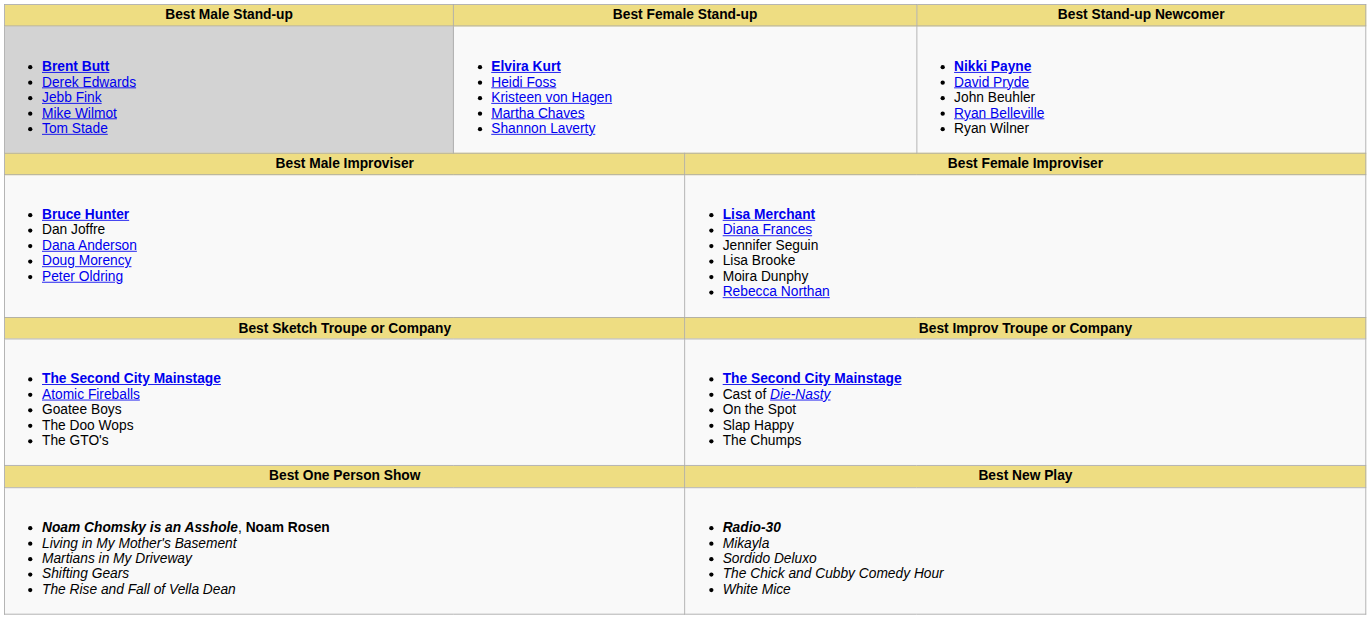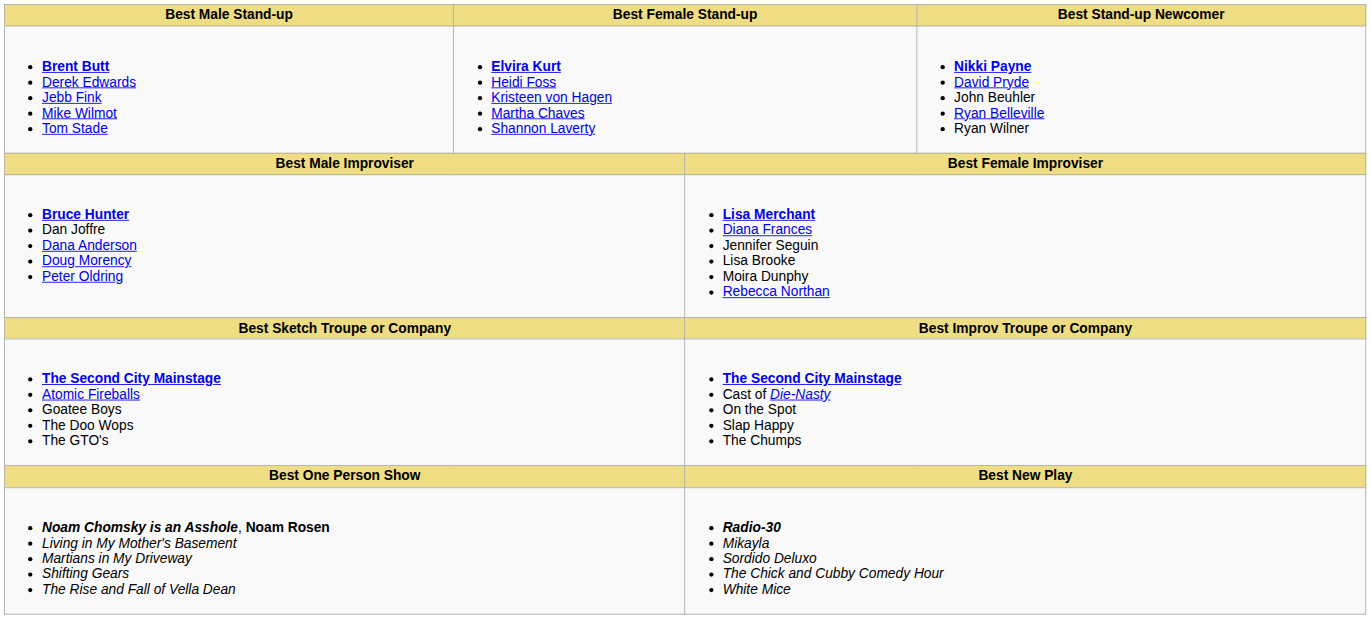Brent Butt Derek Edwards Jebb Fink Mike Wilmot Tom Stade | Best Male Stand-up: lightgrey background -> no background
